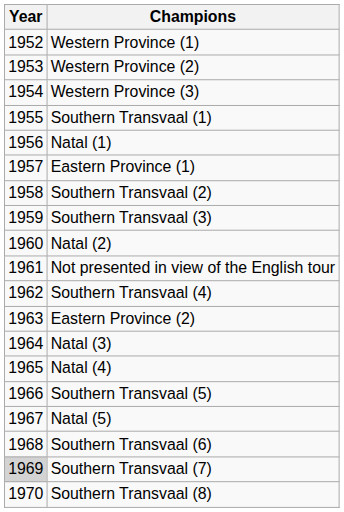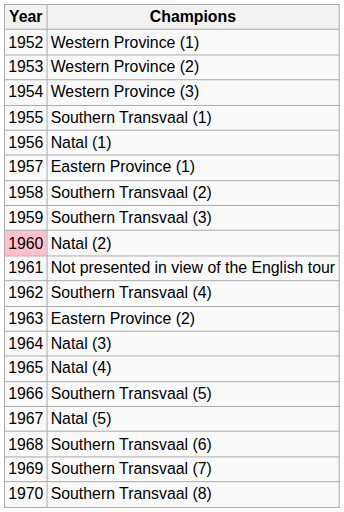Natal (2) | Year: no background -> pink background
Southern Transvaal (7) | Year: lightgrey background -> no background
